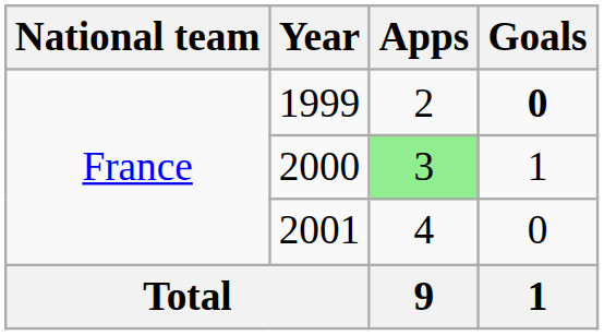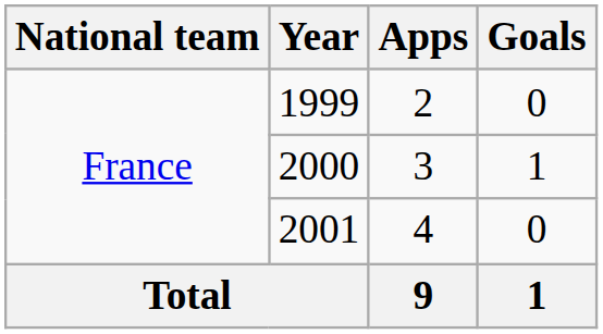1999 | Goals: bold -> normal
2000 | Apps: lightgreen background -> no background
